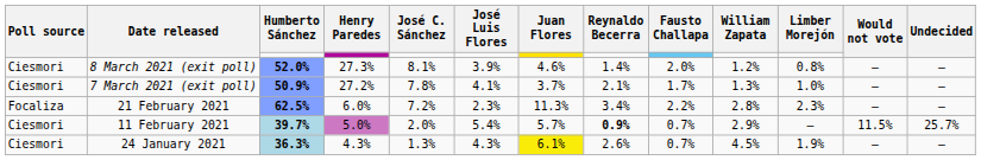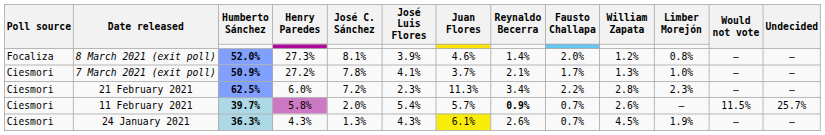8 March 2021 (exit poll) | Poll source: Ciesmori -> Focaliza
21 February 2021 | Poll source: Focaliza -> Ciesmori
11 February 2021 | Henry Paredes: 5.0% -> 5.8%
11 February 2021 | William Zapata: 2.9% -> 2.6%
